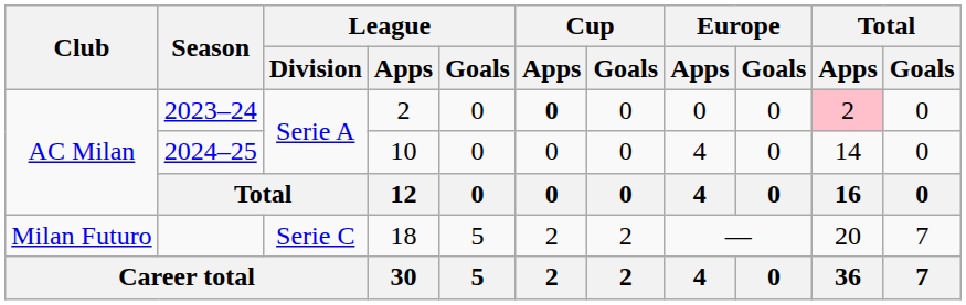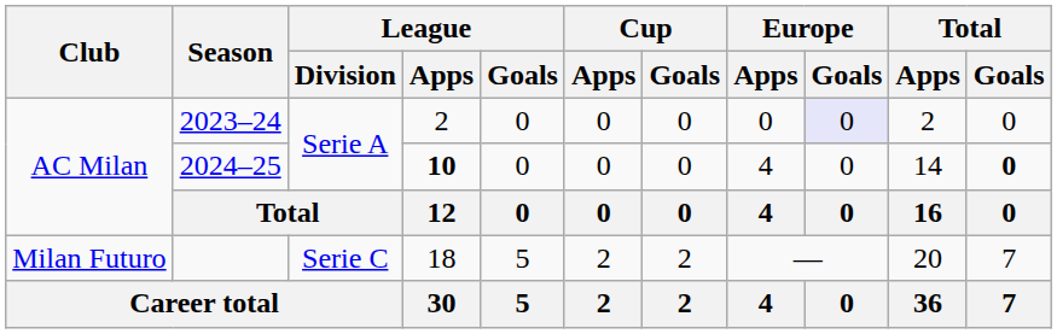2023–24 | Cup / Apps: bold -> normal
2023–24 | Europe / Goals: no background -> lavender background
2023–24 | Total / Apps: pink background -> no background
2024–25 | League / Apps: normal -> bold
2024–25 | Total / Goals: normal -> bold
